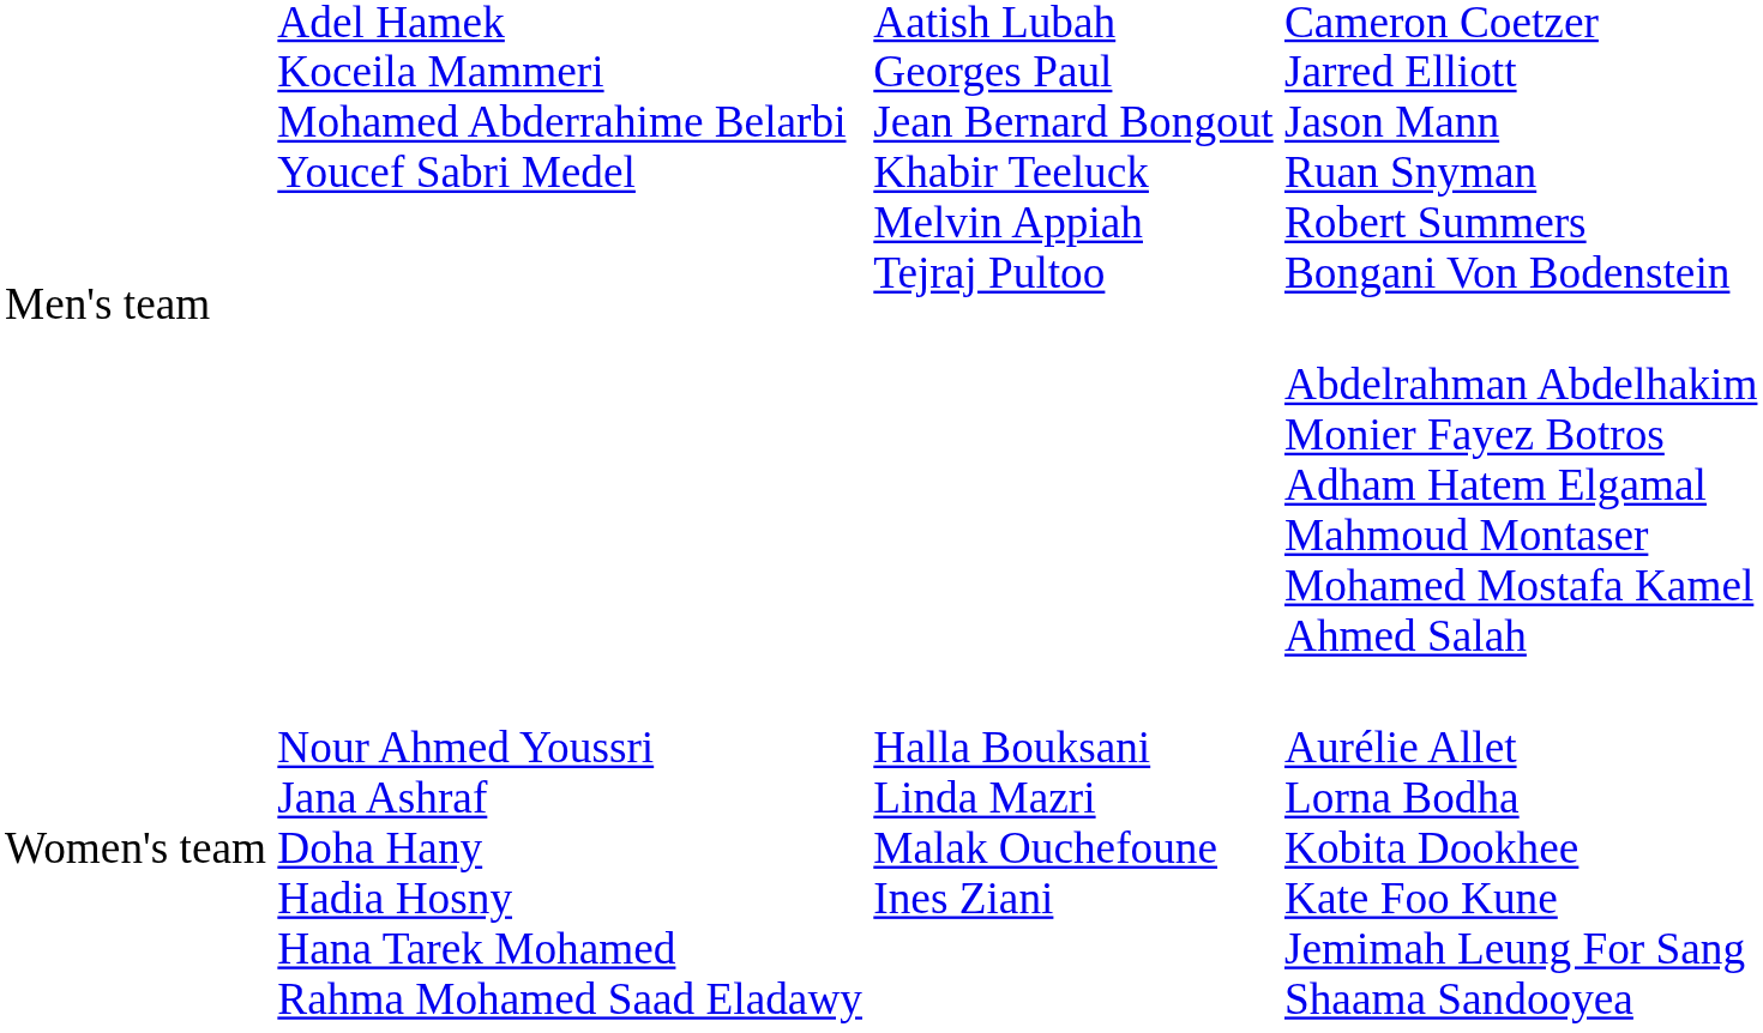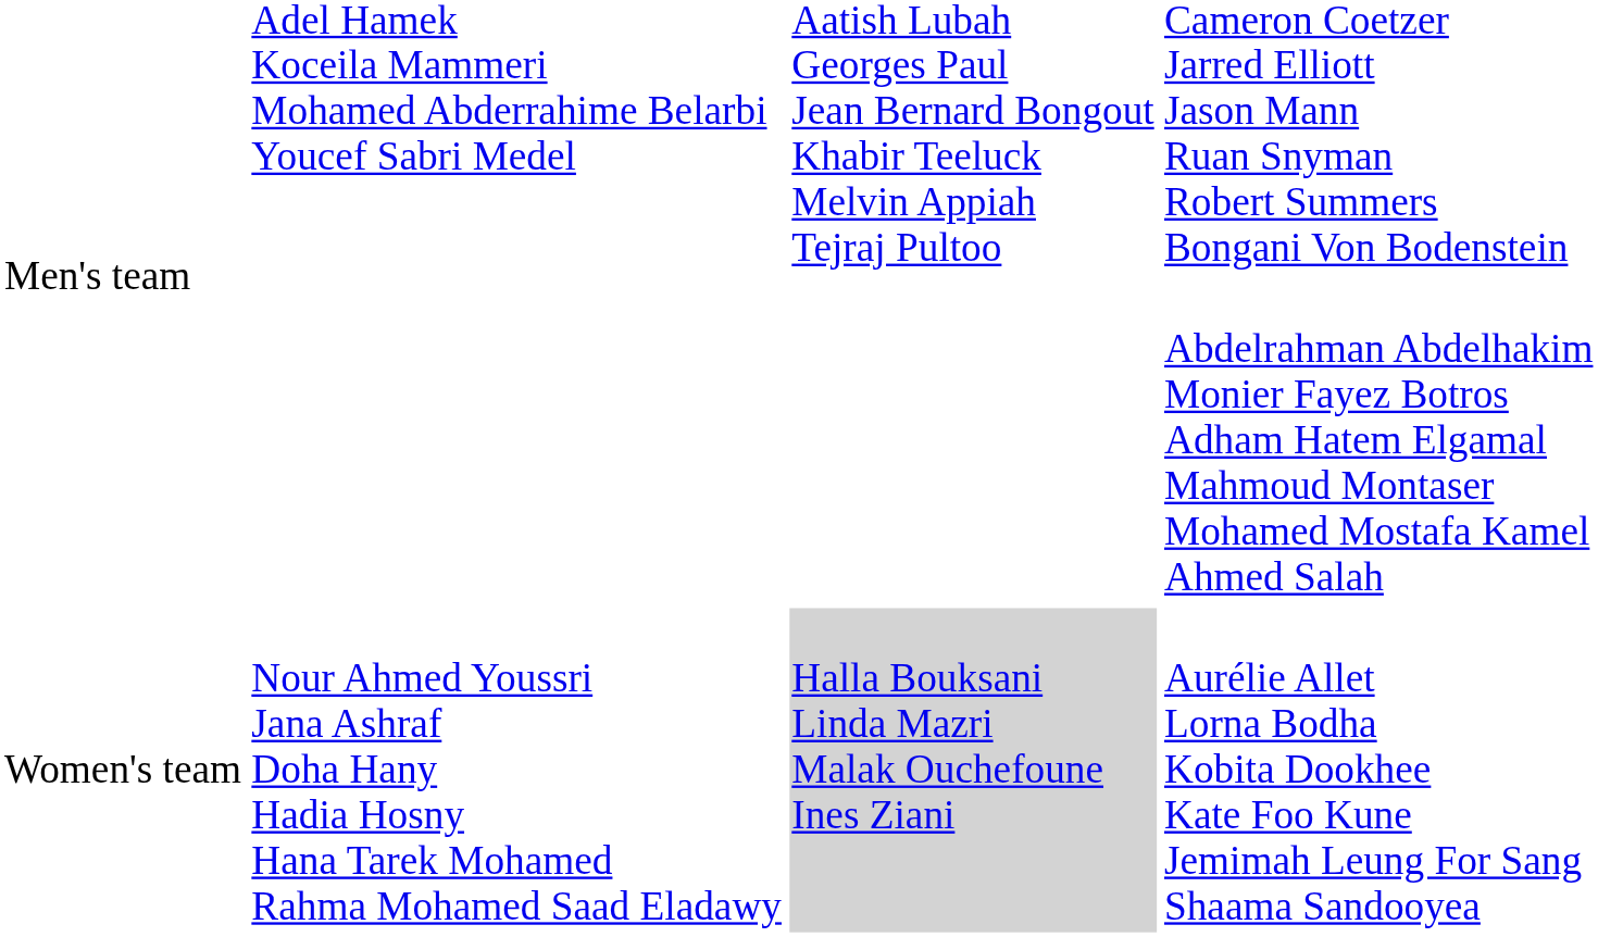Women's team | column 3: no background -> lightgrey background
